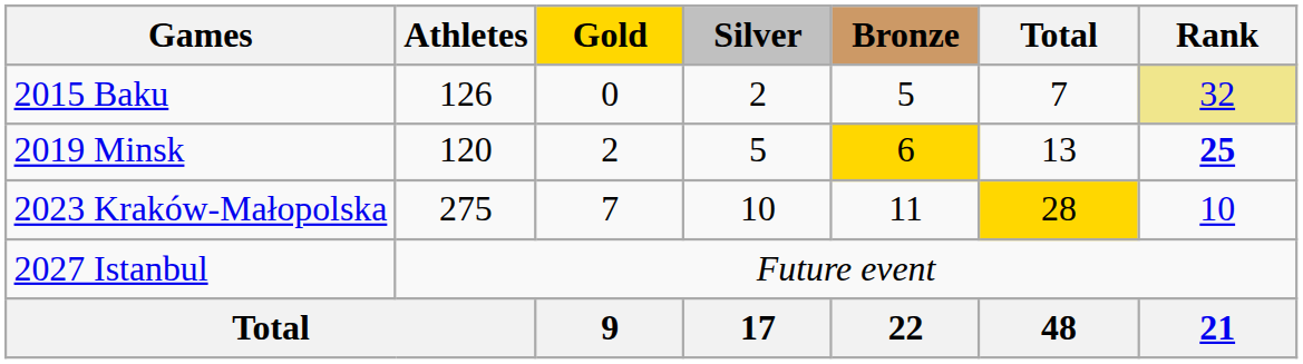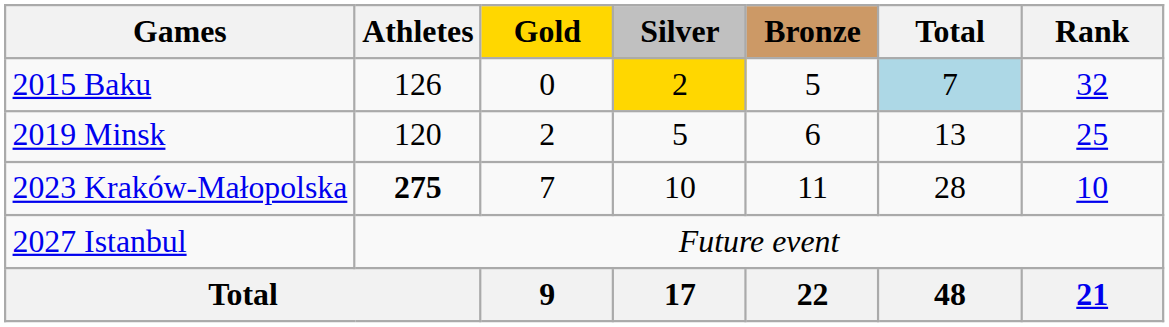2015 Baku | Silver: no background -> gold background
2015 Baku | Total: no background -> lightblue background
2015 Baku | Rank: khaki background -> no background
2019 Minsk | Bronze: gold background -> no background
2019 Minsk | Rank: bold -> normal
2023 Kraków-Małopolska | Athletes: normal -> bold
2023 Kraków-Małopolska | Total: gold background -> no background
